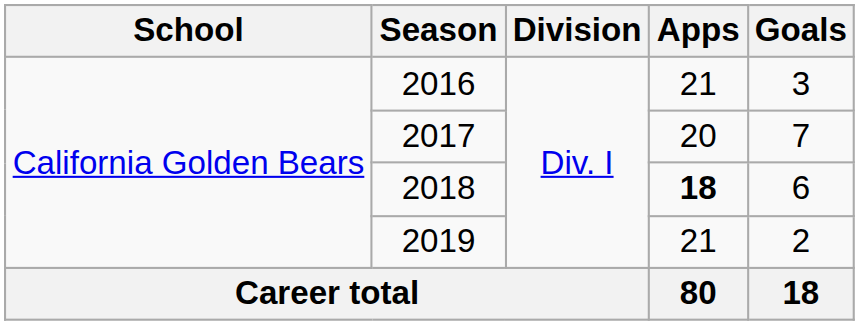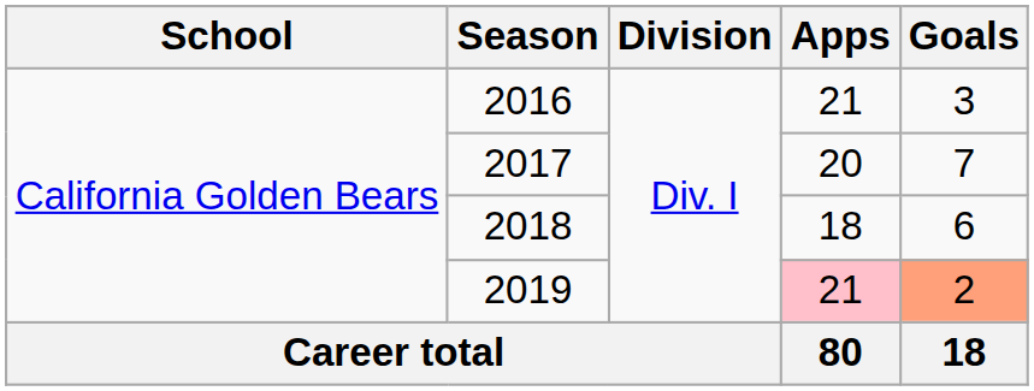2018 | Apps: bold -> normal
2019 | Apps: no background -> pink background
2019 | Goals: no background -> lightsalmon background
